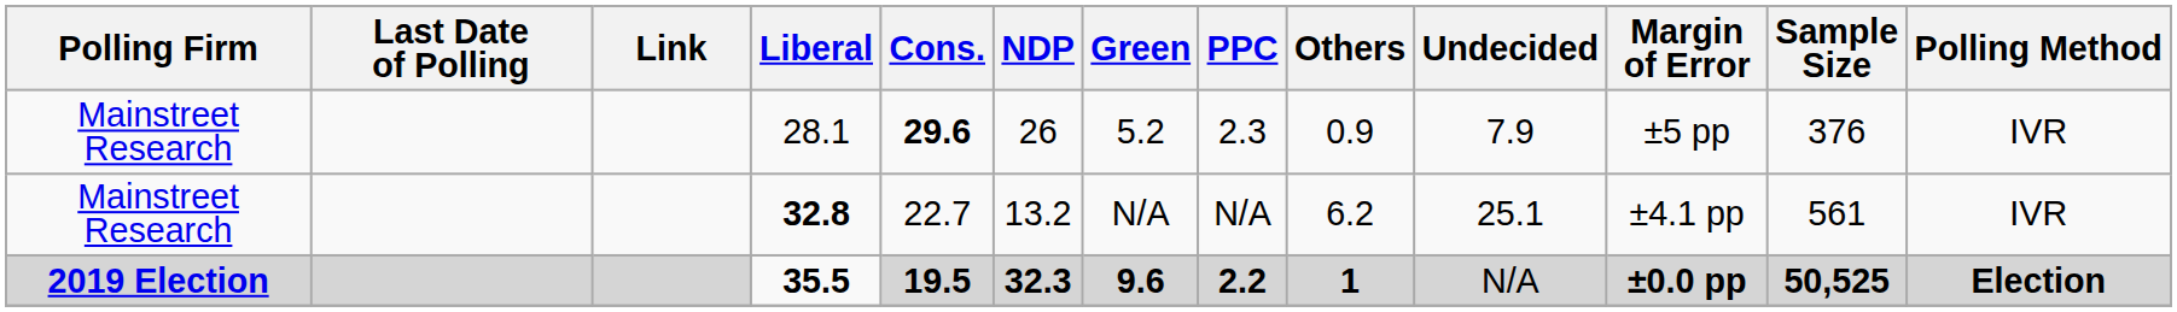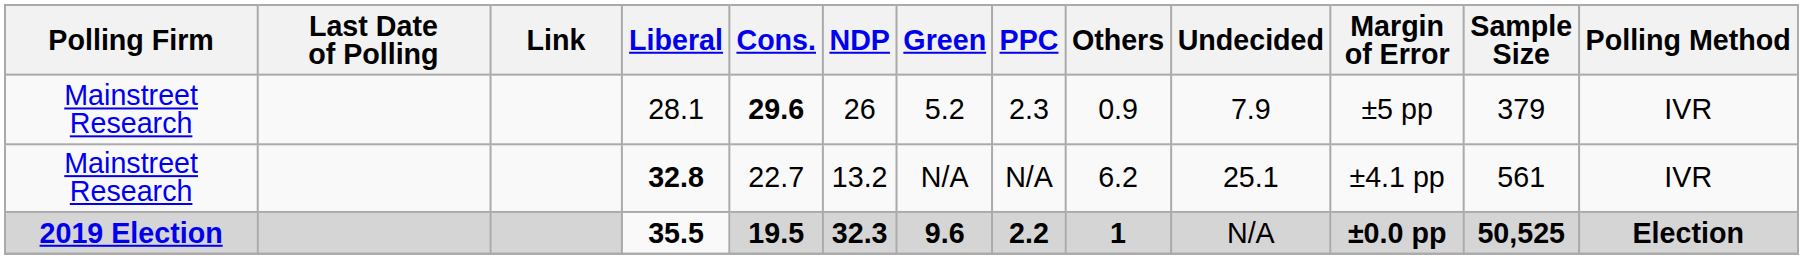28.1 | Sample Size: 376 -> 379
